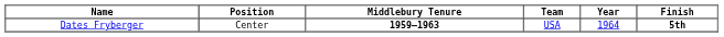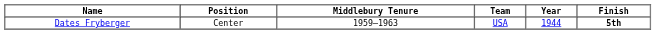Dates Fryberger | Middlebury Tenure: bold -> normal
Dates Fryberger | Year: 1964 -> 1944
